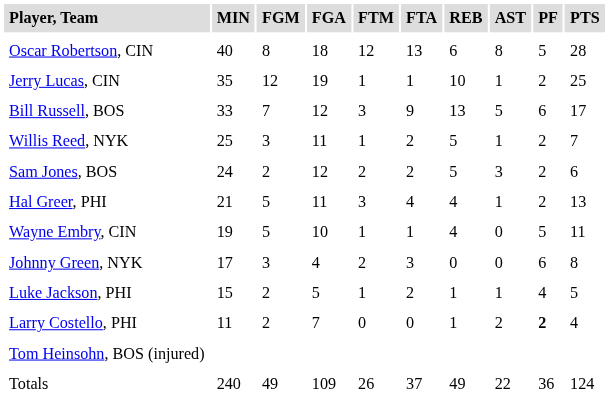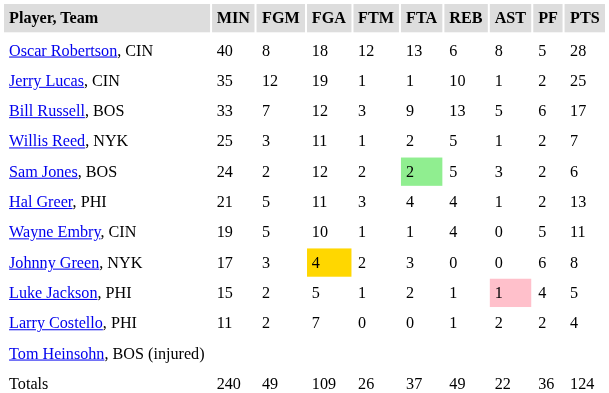Sam Jones, BOS | FTA: no background -> lightgreen background
Johnny Green, NYK | FGA: no background -> gold background
Luke Jackson, PHI | AST: no background -> pink background
Larry Costello, PHI | PF: bold -> normal
